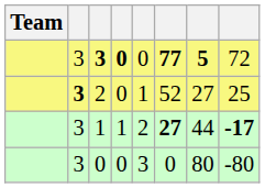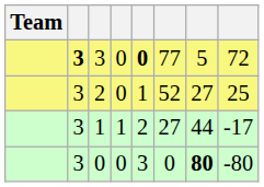row 2 | column 2: normal -> bold
row 2 | column 3: bold -> normal
row 2 | column 4: bold -> normal
row 2 | column 5: normal -> bold
row 2 | column 6: bold -> normal
row 2 | column 7: bold -> normal
row 3 | column 2: bold -> normal
row 4 | column 6: bold -> normal
row 4 | column 8: bold -> normal
row 5 | column 7: normal -> bold
